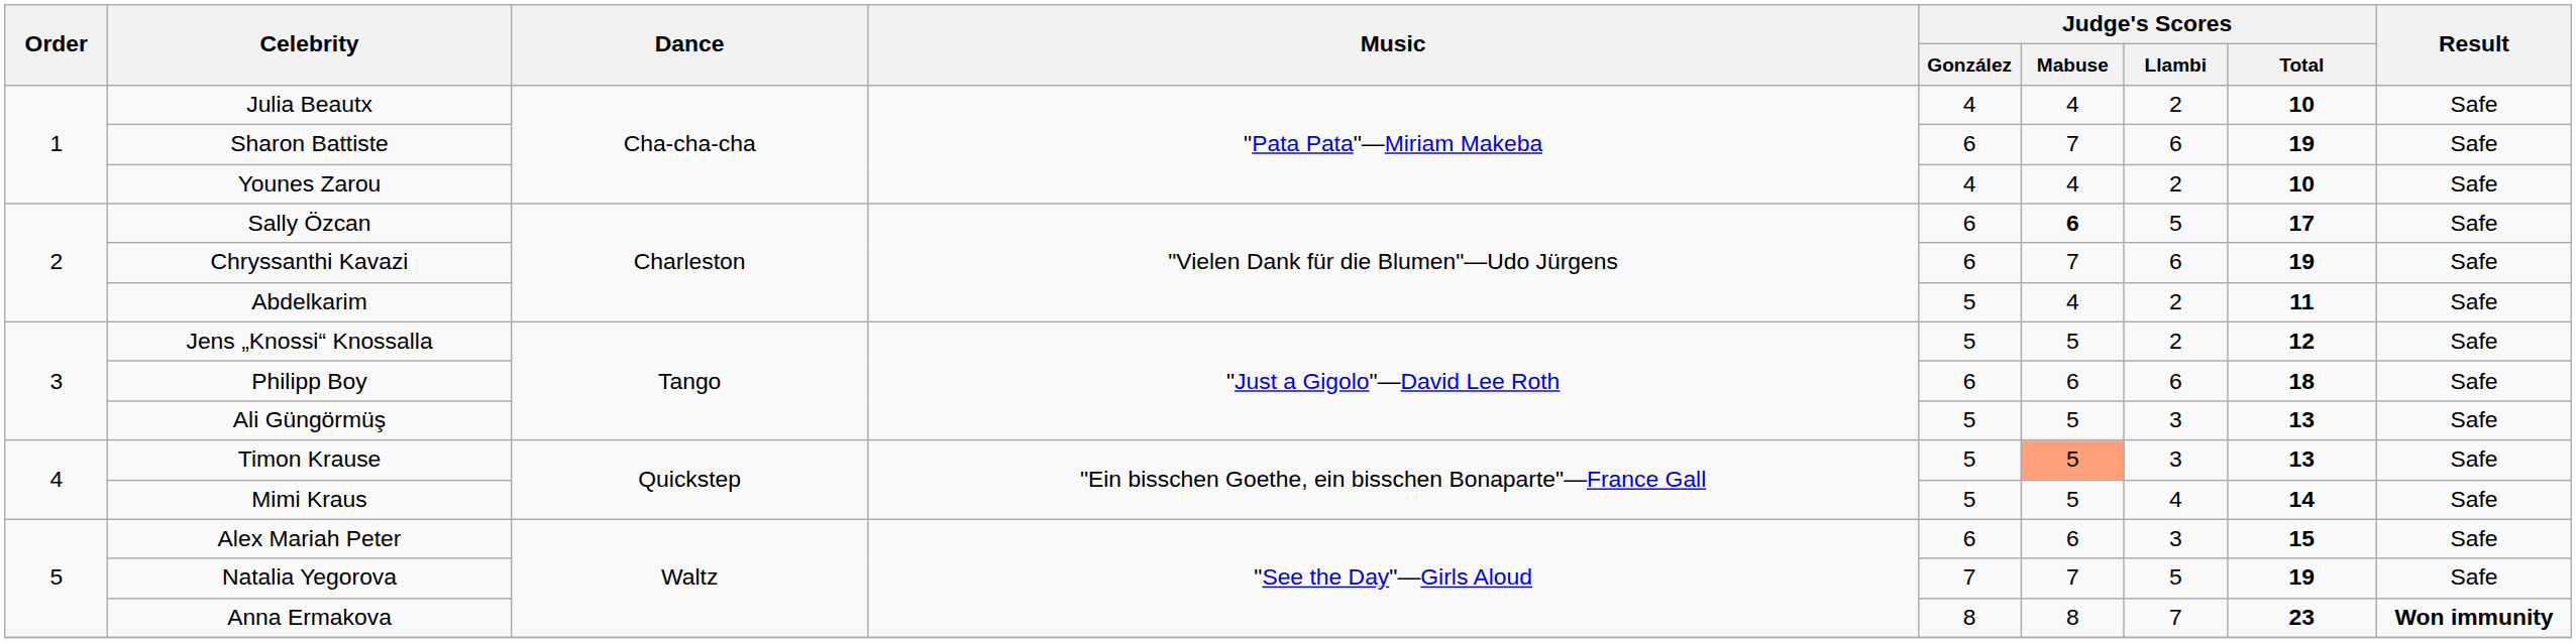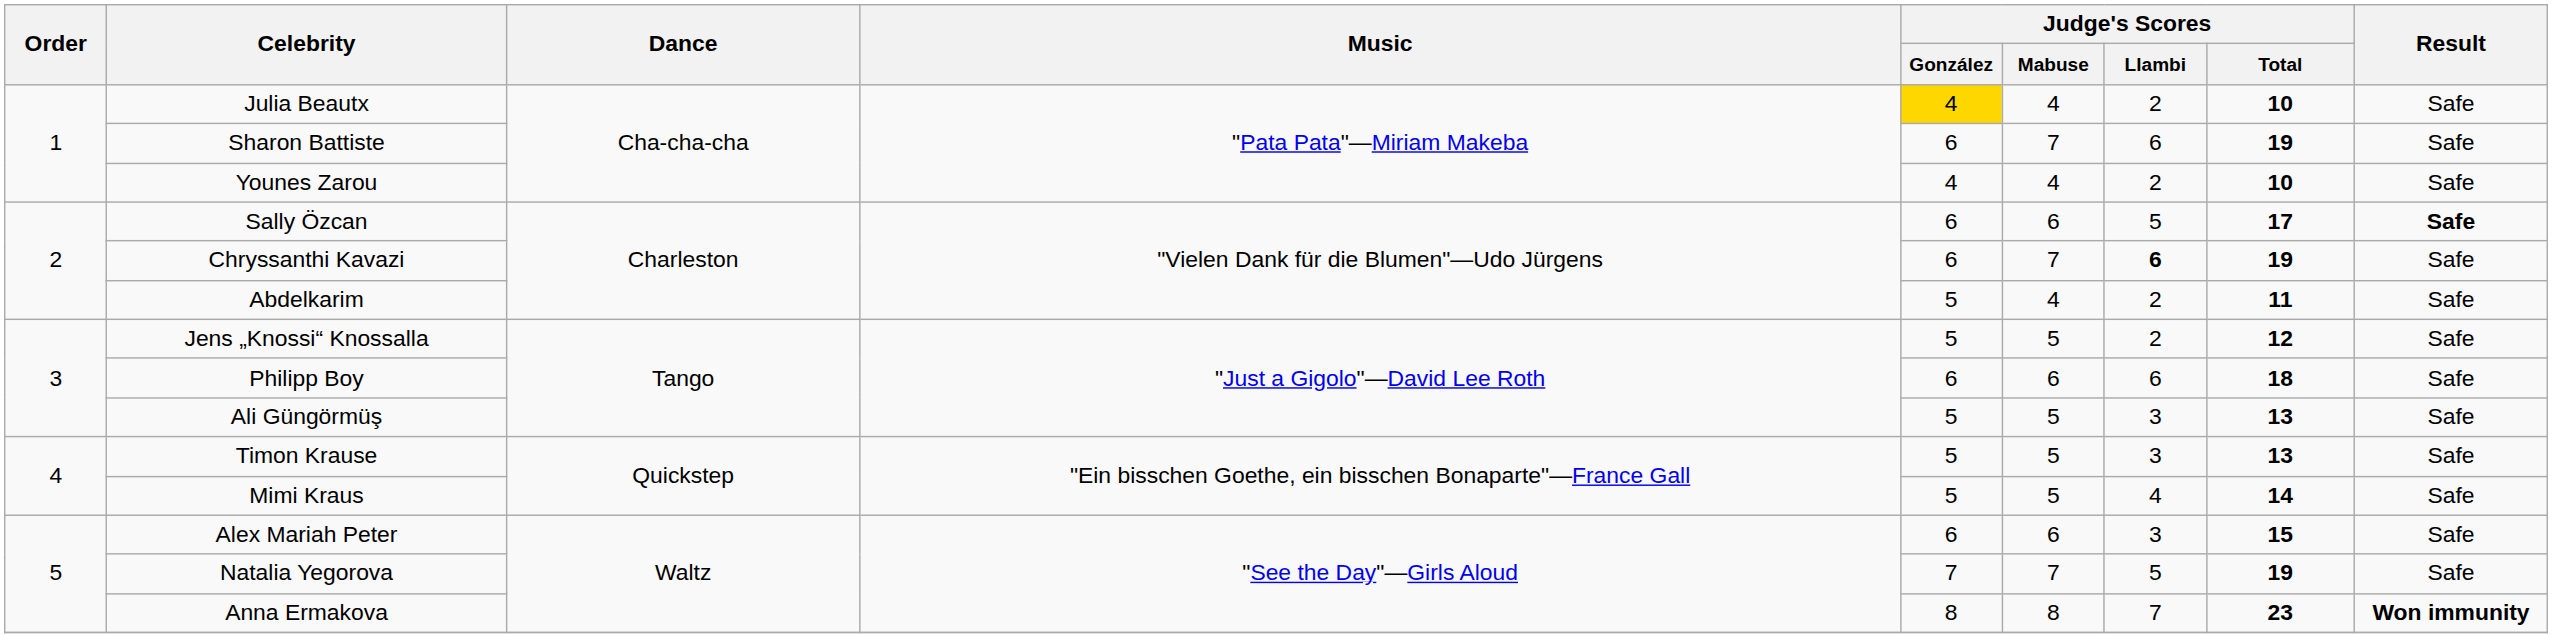Julia Beautx | Judge's Scores / González: no background -> gold background
Sally Özcan | Judge's Scores / Mabuse: bold -> normal
Sally Özcan | Result: normal -> bold
Chryssanthi Kavazi | Judge's Scores / Llambi: normal -> bold
Timon Krause | Judge's Scores / Mabuse: lightsalmon background -> no background
